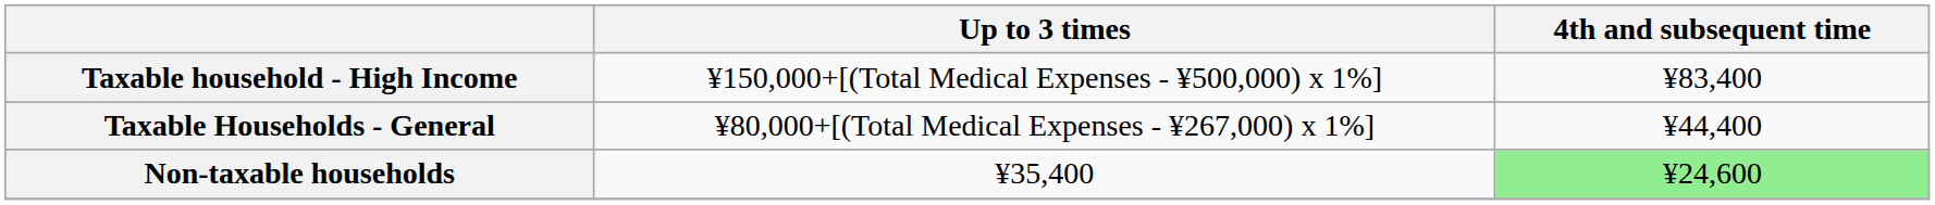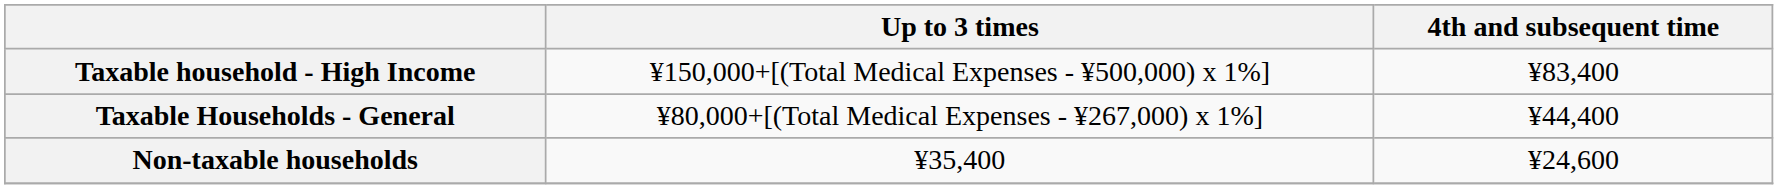Non-taxable households | 4th and subsequent time: lightgreen background -> no background
